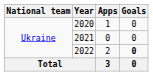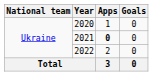2021 | Apps: normal -> bold
2022 | Goals: bold -> normal
